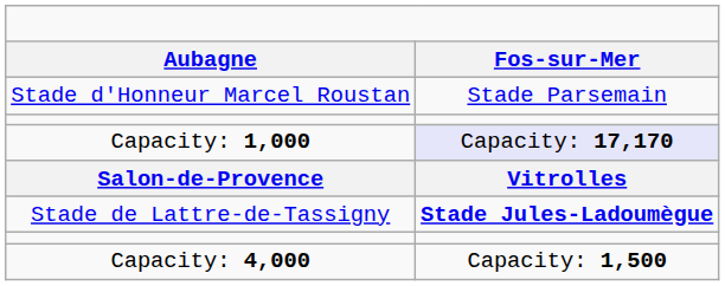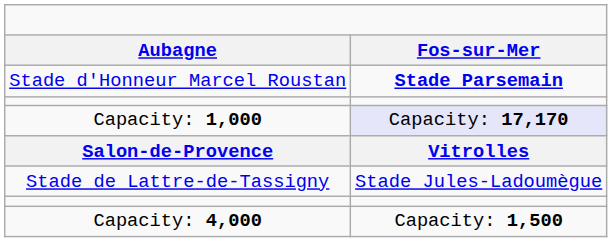row 3 | column 2: normal -> bold
row 7 | column 2: bold -> normal
